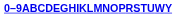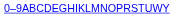row 1 | column 1: bold -> normal
